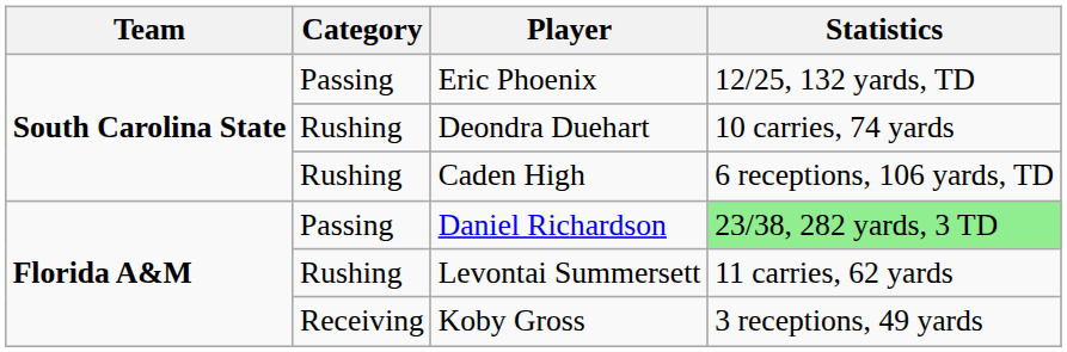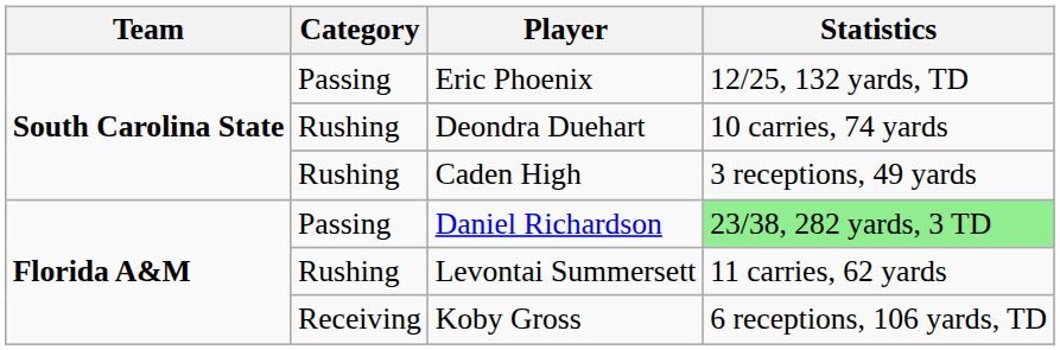Caden High | Statistics: 6 receptions, 106 yards, TD -> 3 receptions, 49 yards
Koby Gross | Statistics: 3 receptions, 49 yards -> 6 receptions, 106 yards, TD
